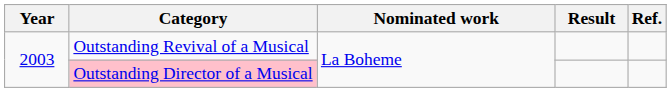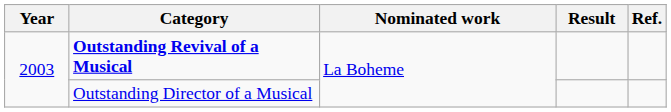Outstanding Revival of a Musical | Category: normal -> bold
Outstanding Director of a Musical | Category: pink background -> no background
